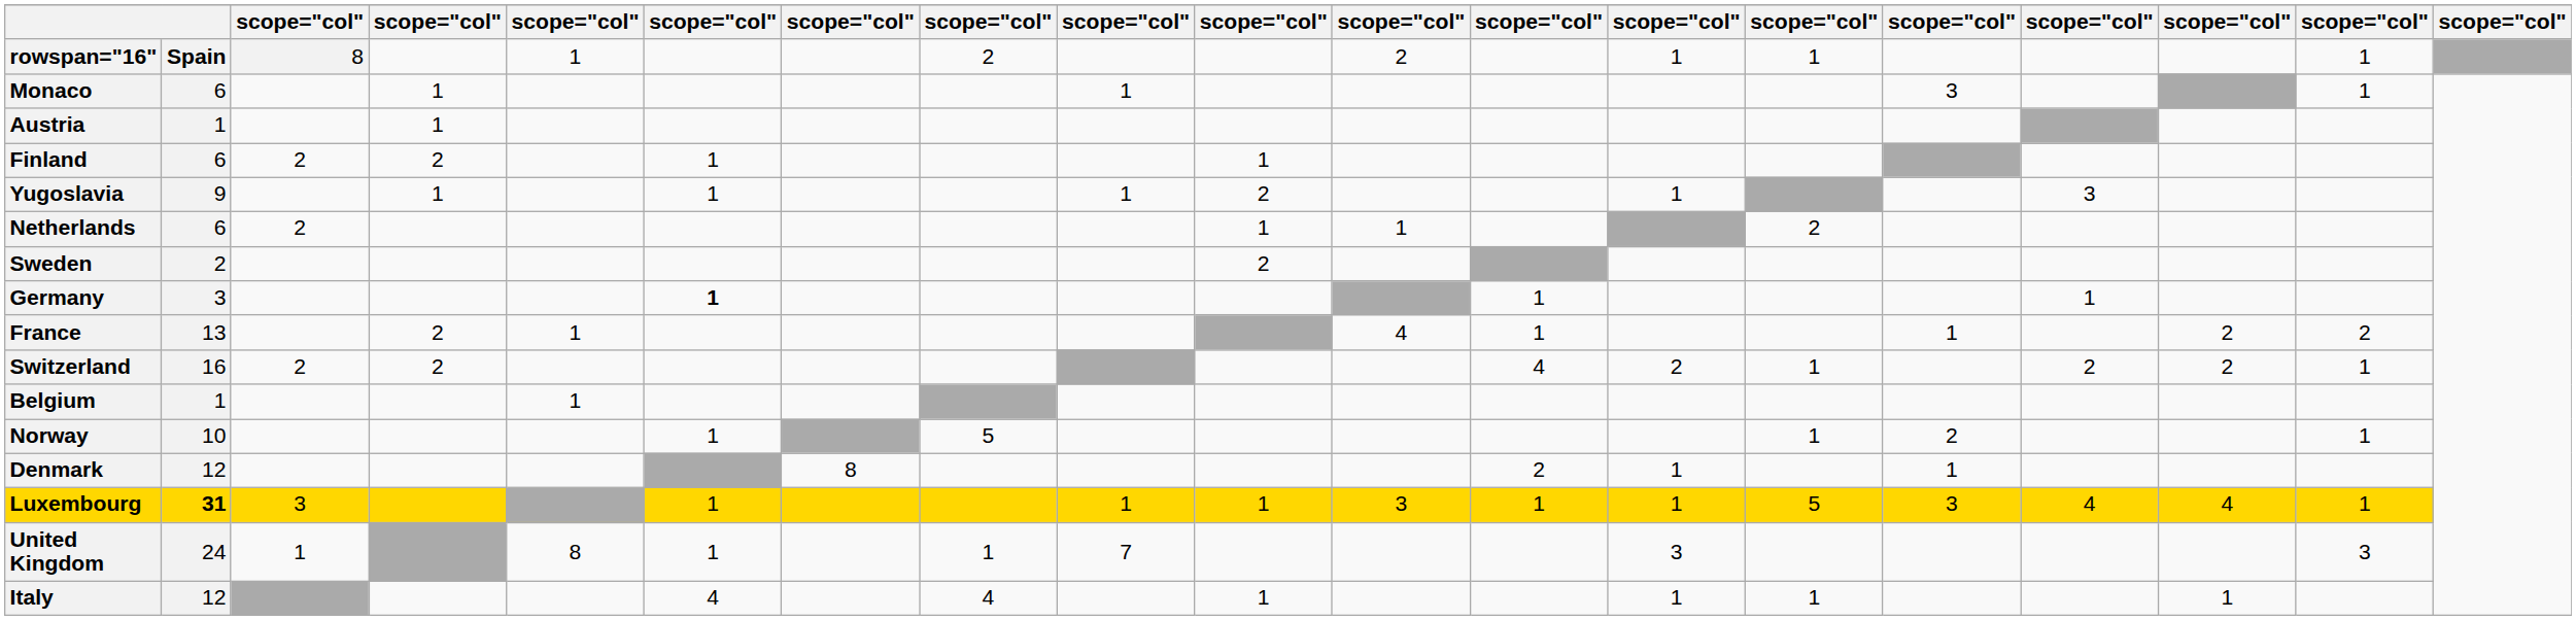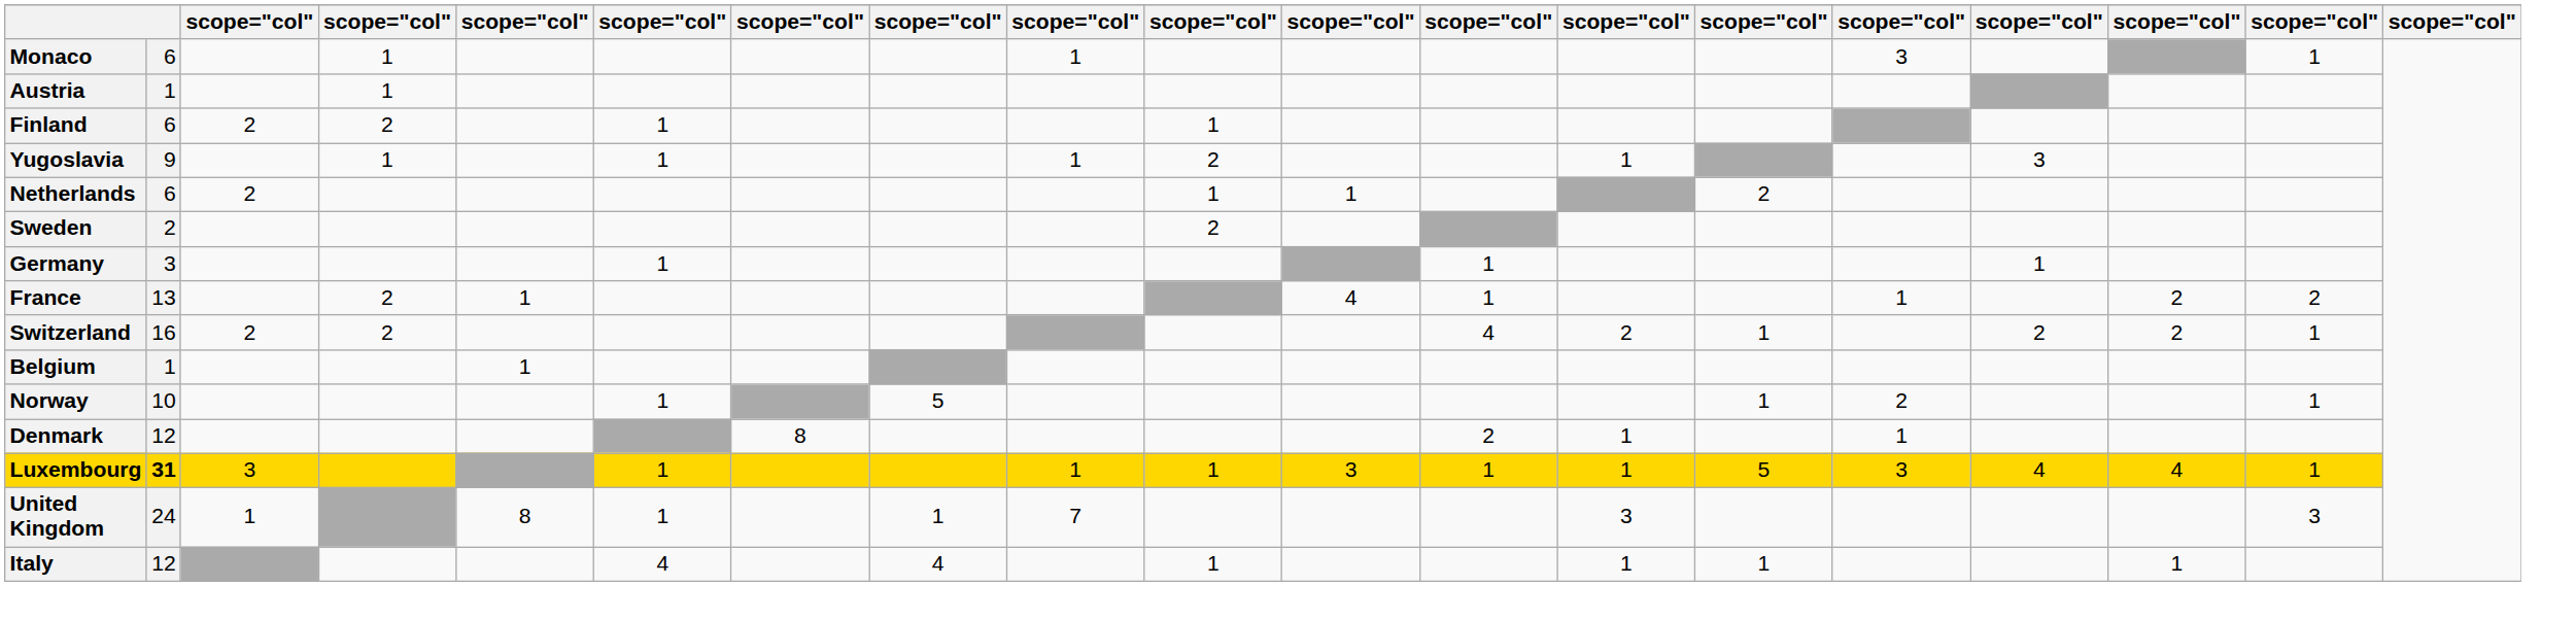- row: rowspan="16" | Spain | 8 | 1 | 2 | 2 | 1 | 1 | 1
Germany | column 6: bold -> normal
